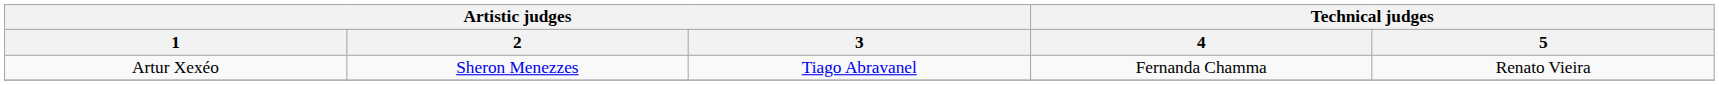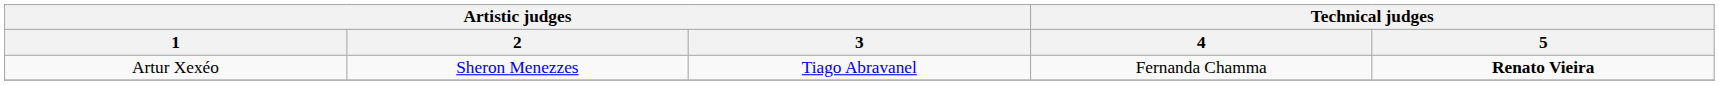Artur Xexéo | Technical judges / 5: normal -> bold
